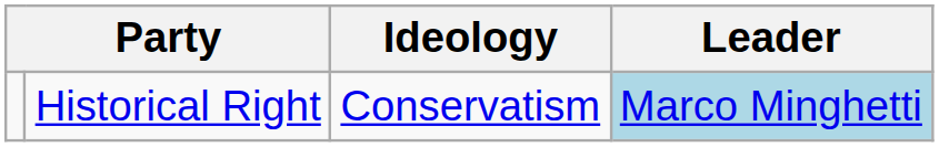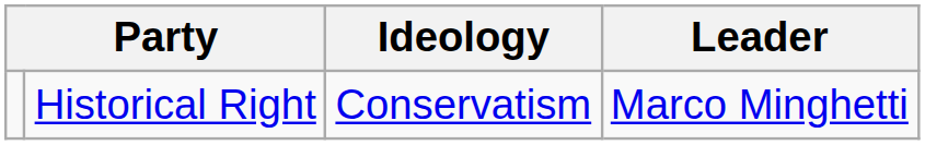Historical Right | Leader: lightblue background -> no background
